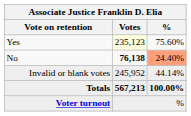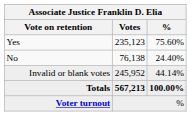Yes | Votes: lightyellow background -> no background
No | Votes: bold -> normal
No | %: lightsalmon background -> no background
